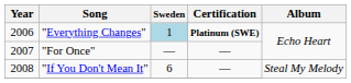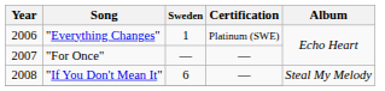"Everything Changes" | Sweden: lightblue background -> no background
"Everything Changes" | Certification: bold -> normal
